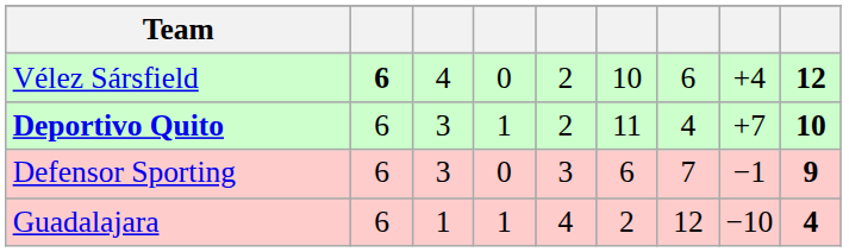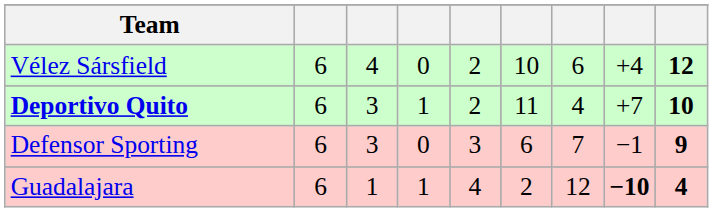Vélez Sársfield | column 2: bold -> normal
Guadalajara | column 8: normal -> bold
